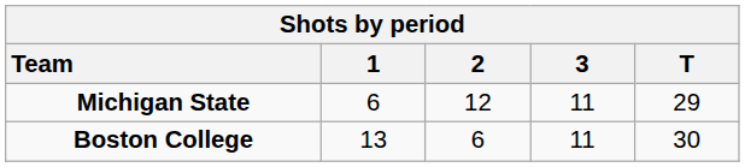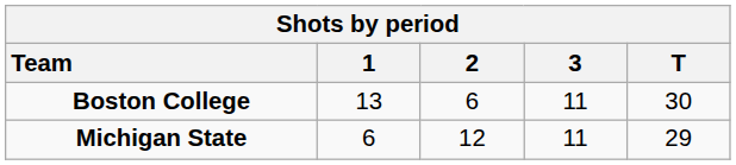rows swapped: Michigan State <-> Boston College
